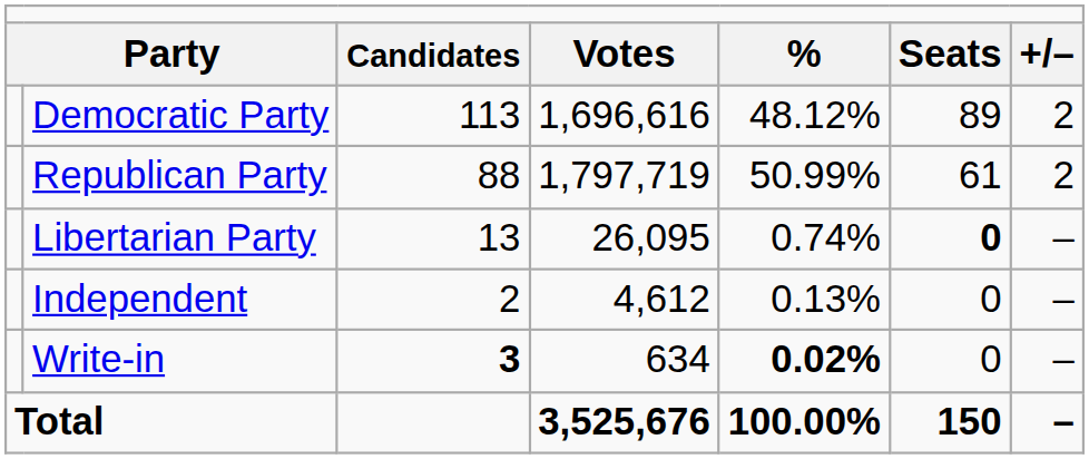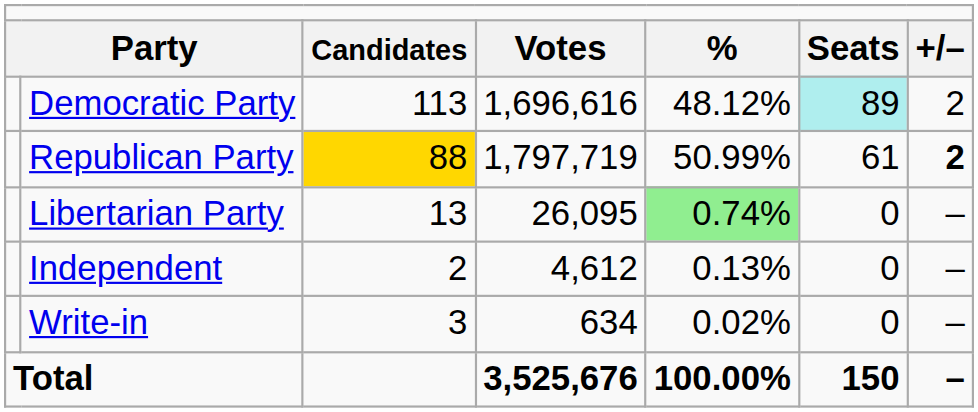Democratic Party | column 6: no background -> paleturquoise background
Republican Party | column 3: no background -> gold background
Republican Party | column 7: normal -> bold
Libertarian Party | column 5: no background -> lightgreen background
Libertarian Party | column 6: bold -> normal
Write-in | column 3: bold -> normal
Write-in | column 5: bold -> normal
